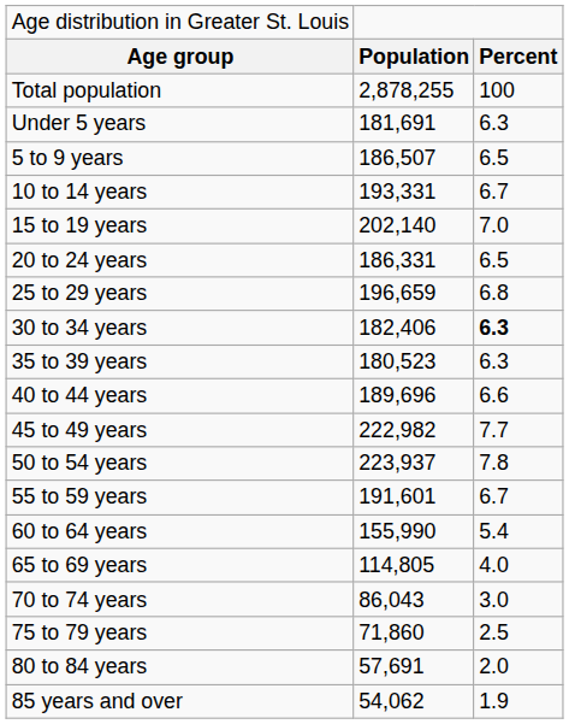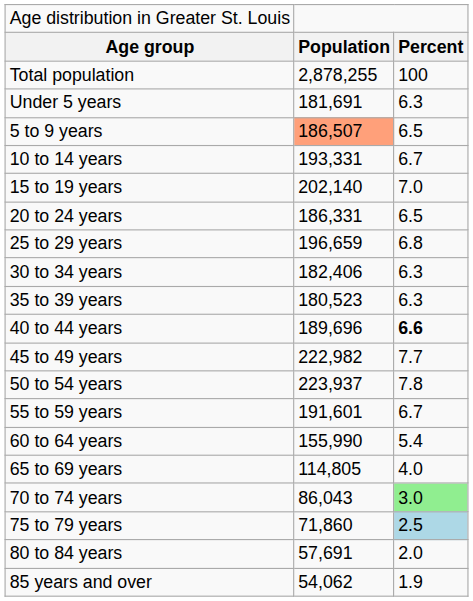5 to 9 years | column 2: no background -> lightsalmon background
30 to 34 years | column 3: bold -> normal
40 to 44 years | column 3: normal -> bold
70 to 74 years | column 3: no background -> lightgreen background
75 to 79 years | column 3: no background -> lightblue background
